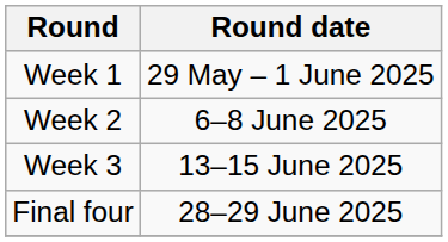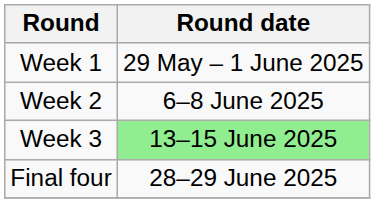Week 3 | Round date: no background -> lightgreen background
